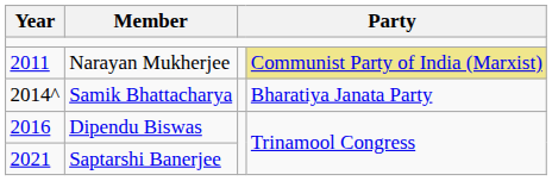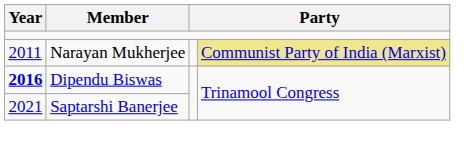- row: 2014^ | Samik Bhattacharya | Bharatiya Janata Party
Dipendu Biswas | Year: normal -> bold
